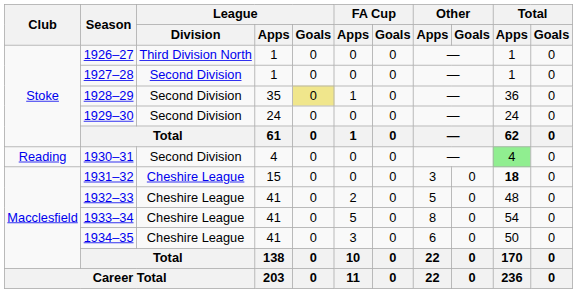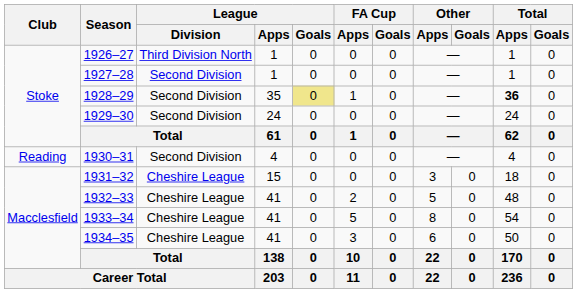1928–29 | Total / Apps: normal -> bold
1930–31 | Total / Apps: lightgreen background -> no background
1931–32 | Total / Apps: bold -> normal
